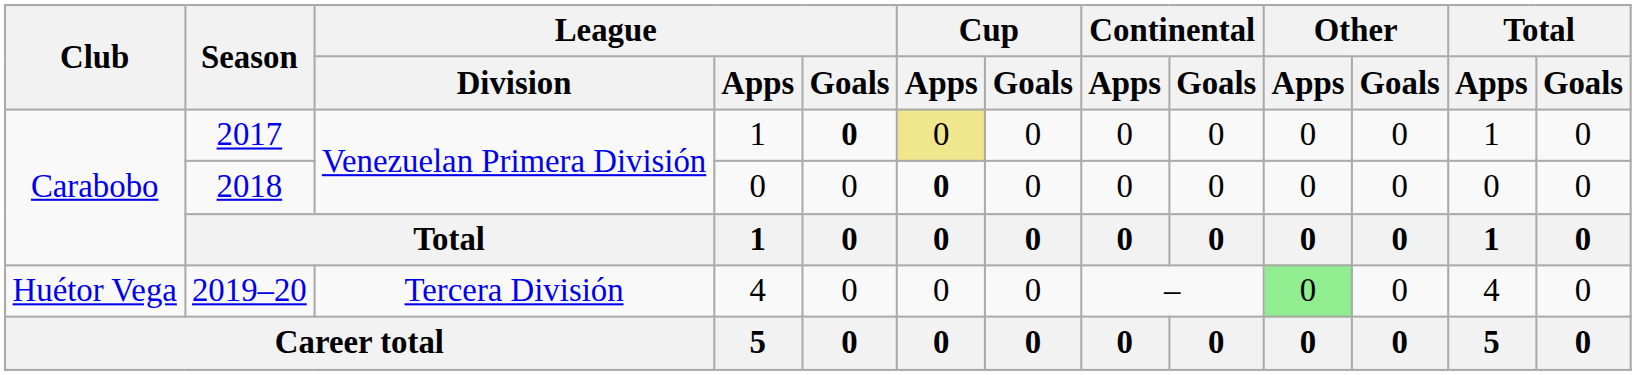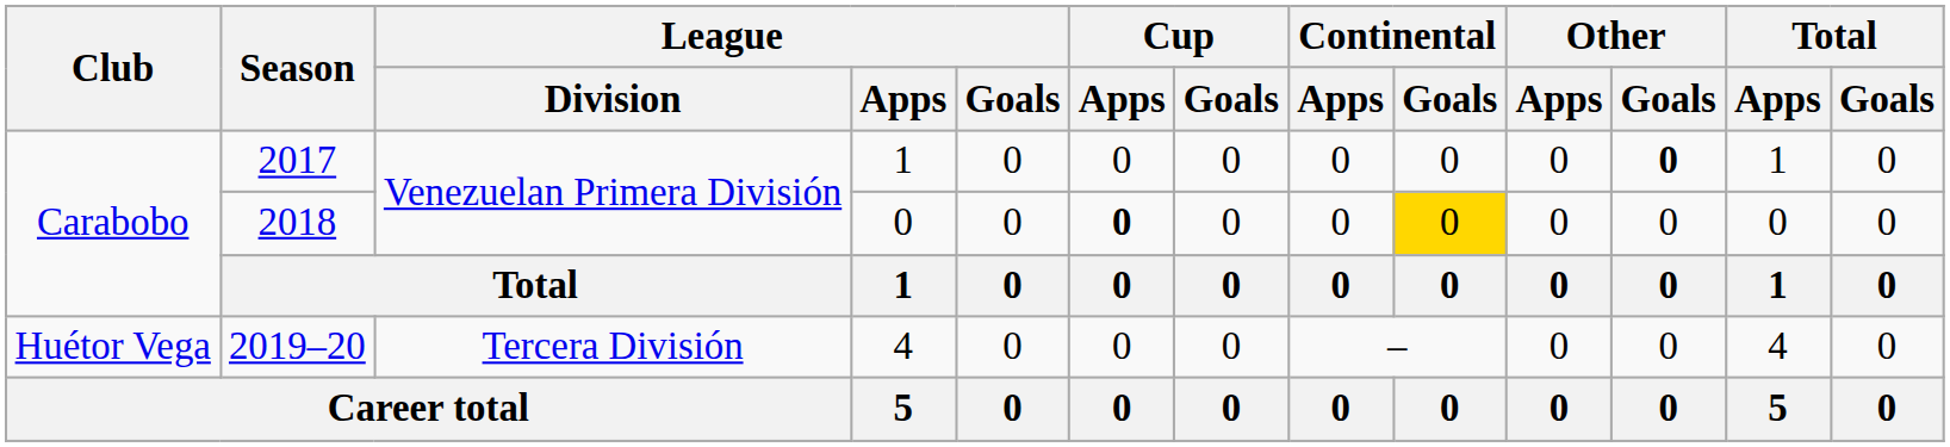2017 | League / Goals: bold -> normal
2017 | Cup / Apps: khaki background -> no background
2017 | Other / Goals: normal -> bold
2018 | Continental / Goals: no background -> gold background
2019–20 | Other / Apps: lightgreen background -> no background
